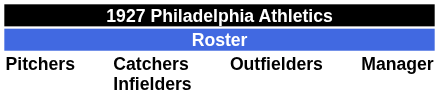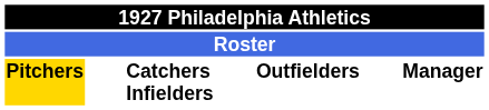Pitchers | column 1: no background -> gold background
